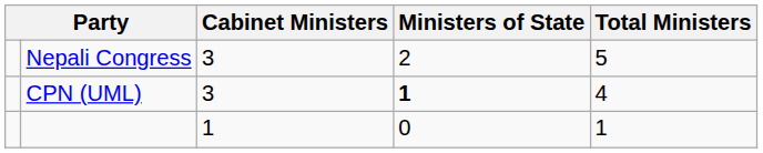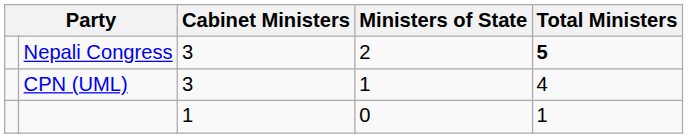Nepali Congress | Total Ministers: normal -> bold
CPN (UML) | Ministers of State: bold -> normal
